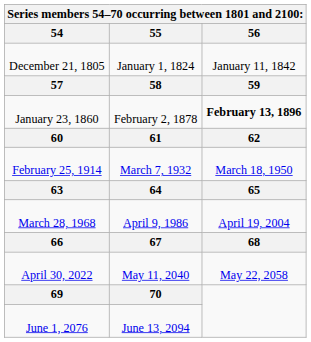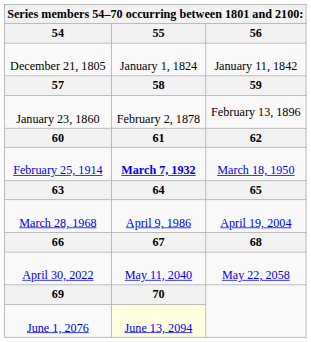January 23, 1860 | 56: bold -> normal
February 25, 1914 | 55: normal -> bold
June 1, 2076 | 55: no background -> lightyellow background
